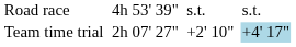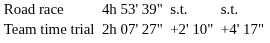Team time trial | column 4: lightblue background -> no background
